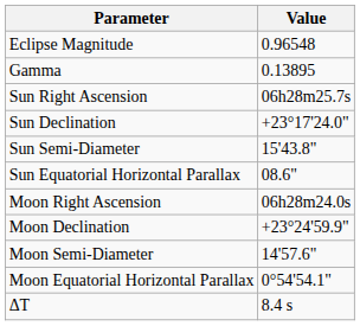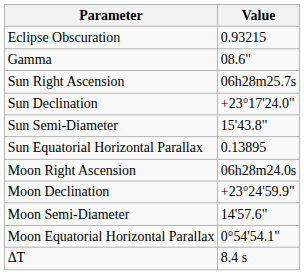- row: Eclipse Magnitude | 0.96548
+ row: Eclipse Obscuration | 0.93215
Gamma | Value: 0.13895 -> 08.6"
Sun Equatorial Horizontal Parallax | Value: 08.6" -> 0.13895
